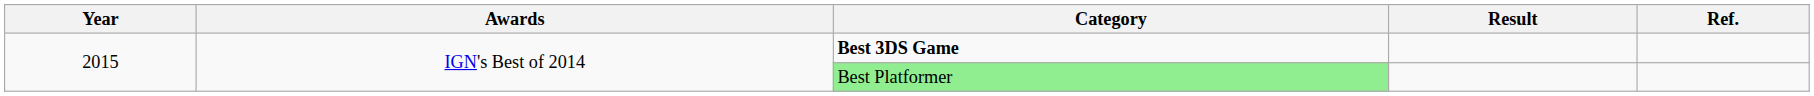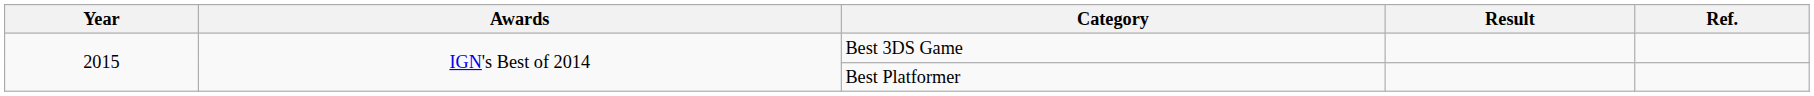Best 3DS Game | Category: bold -> normal
Best Platformer | Category: lightgreen background -> no background
